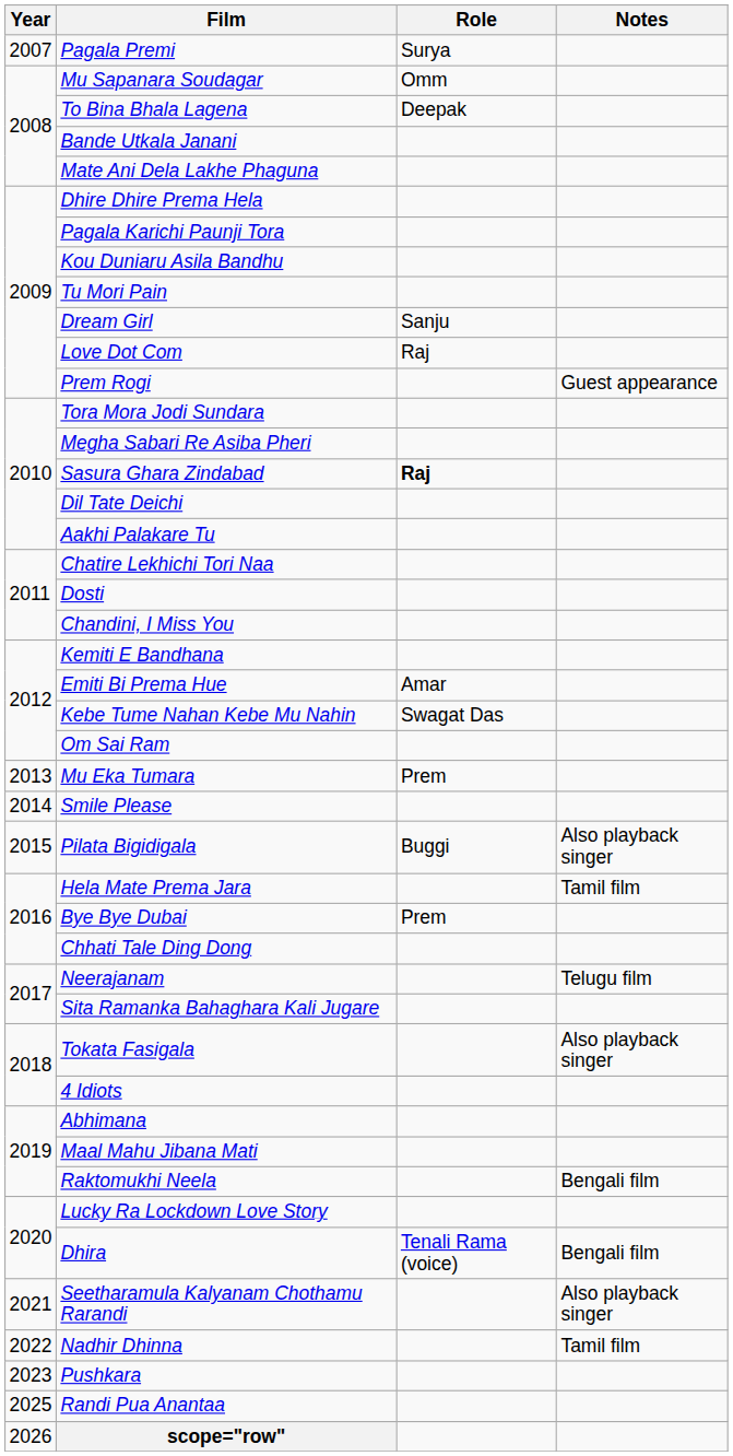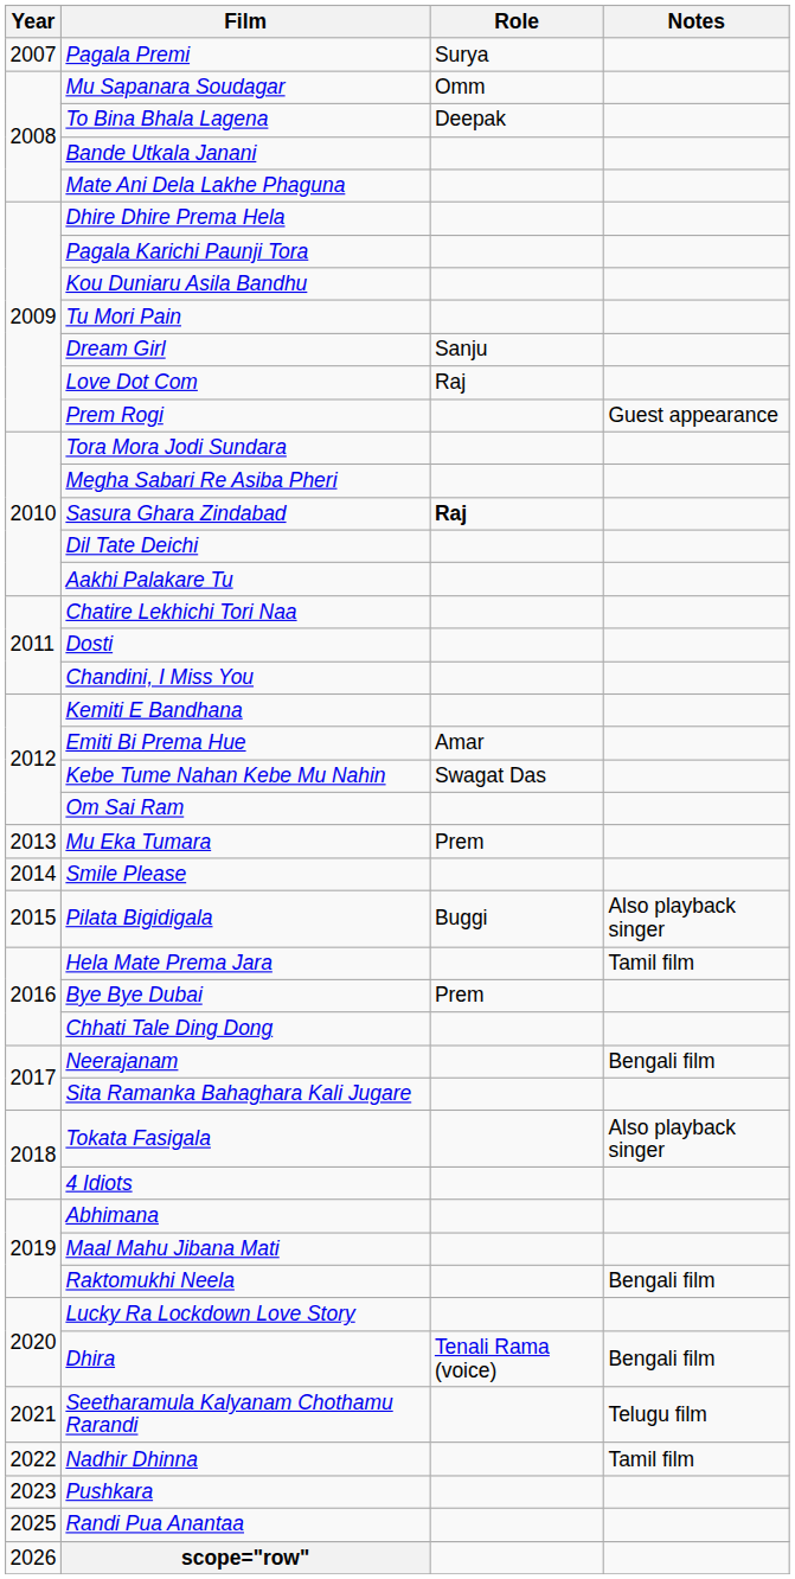Neerajanam | Notes: Telugu film -> Bengali film
Seetharamula Kalyanam Chothamu Rarandi | Notes: Also playback singer -> Telugu film
